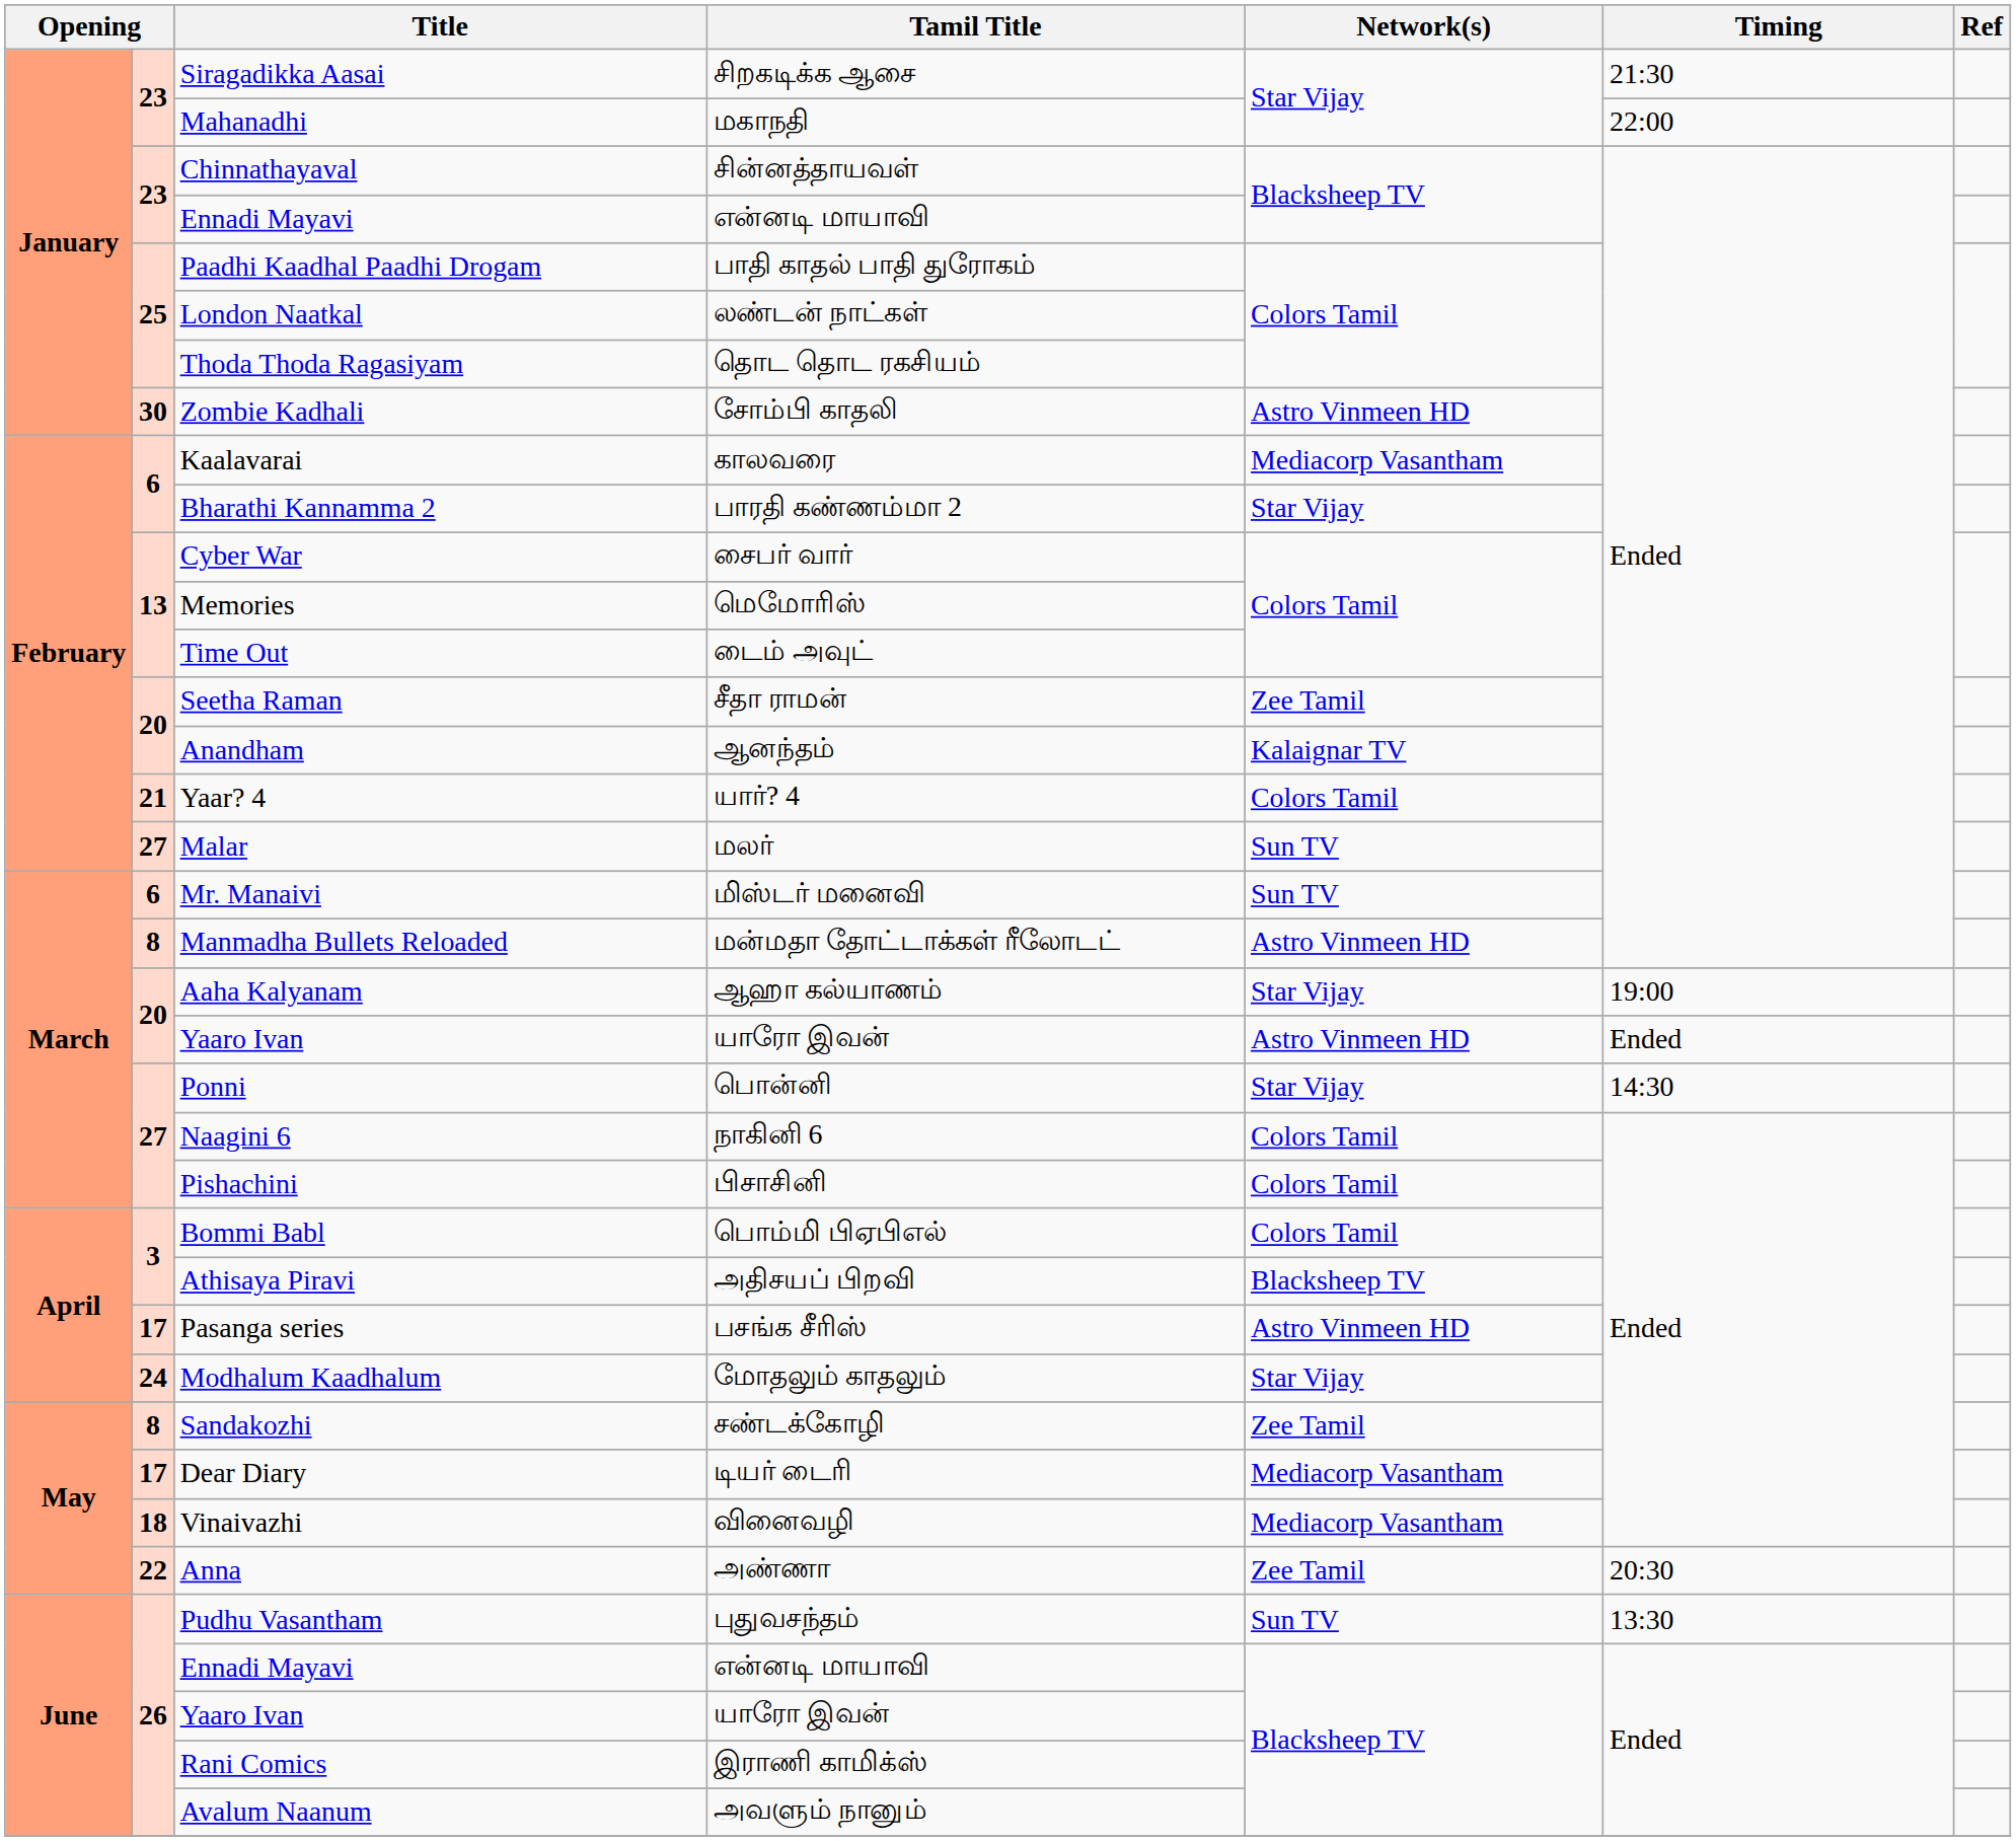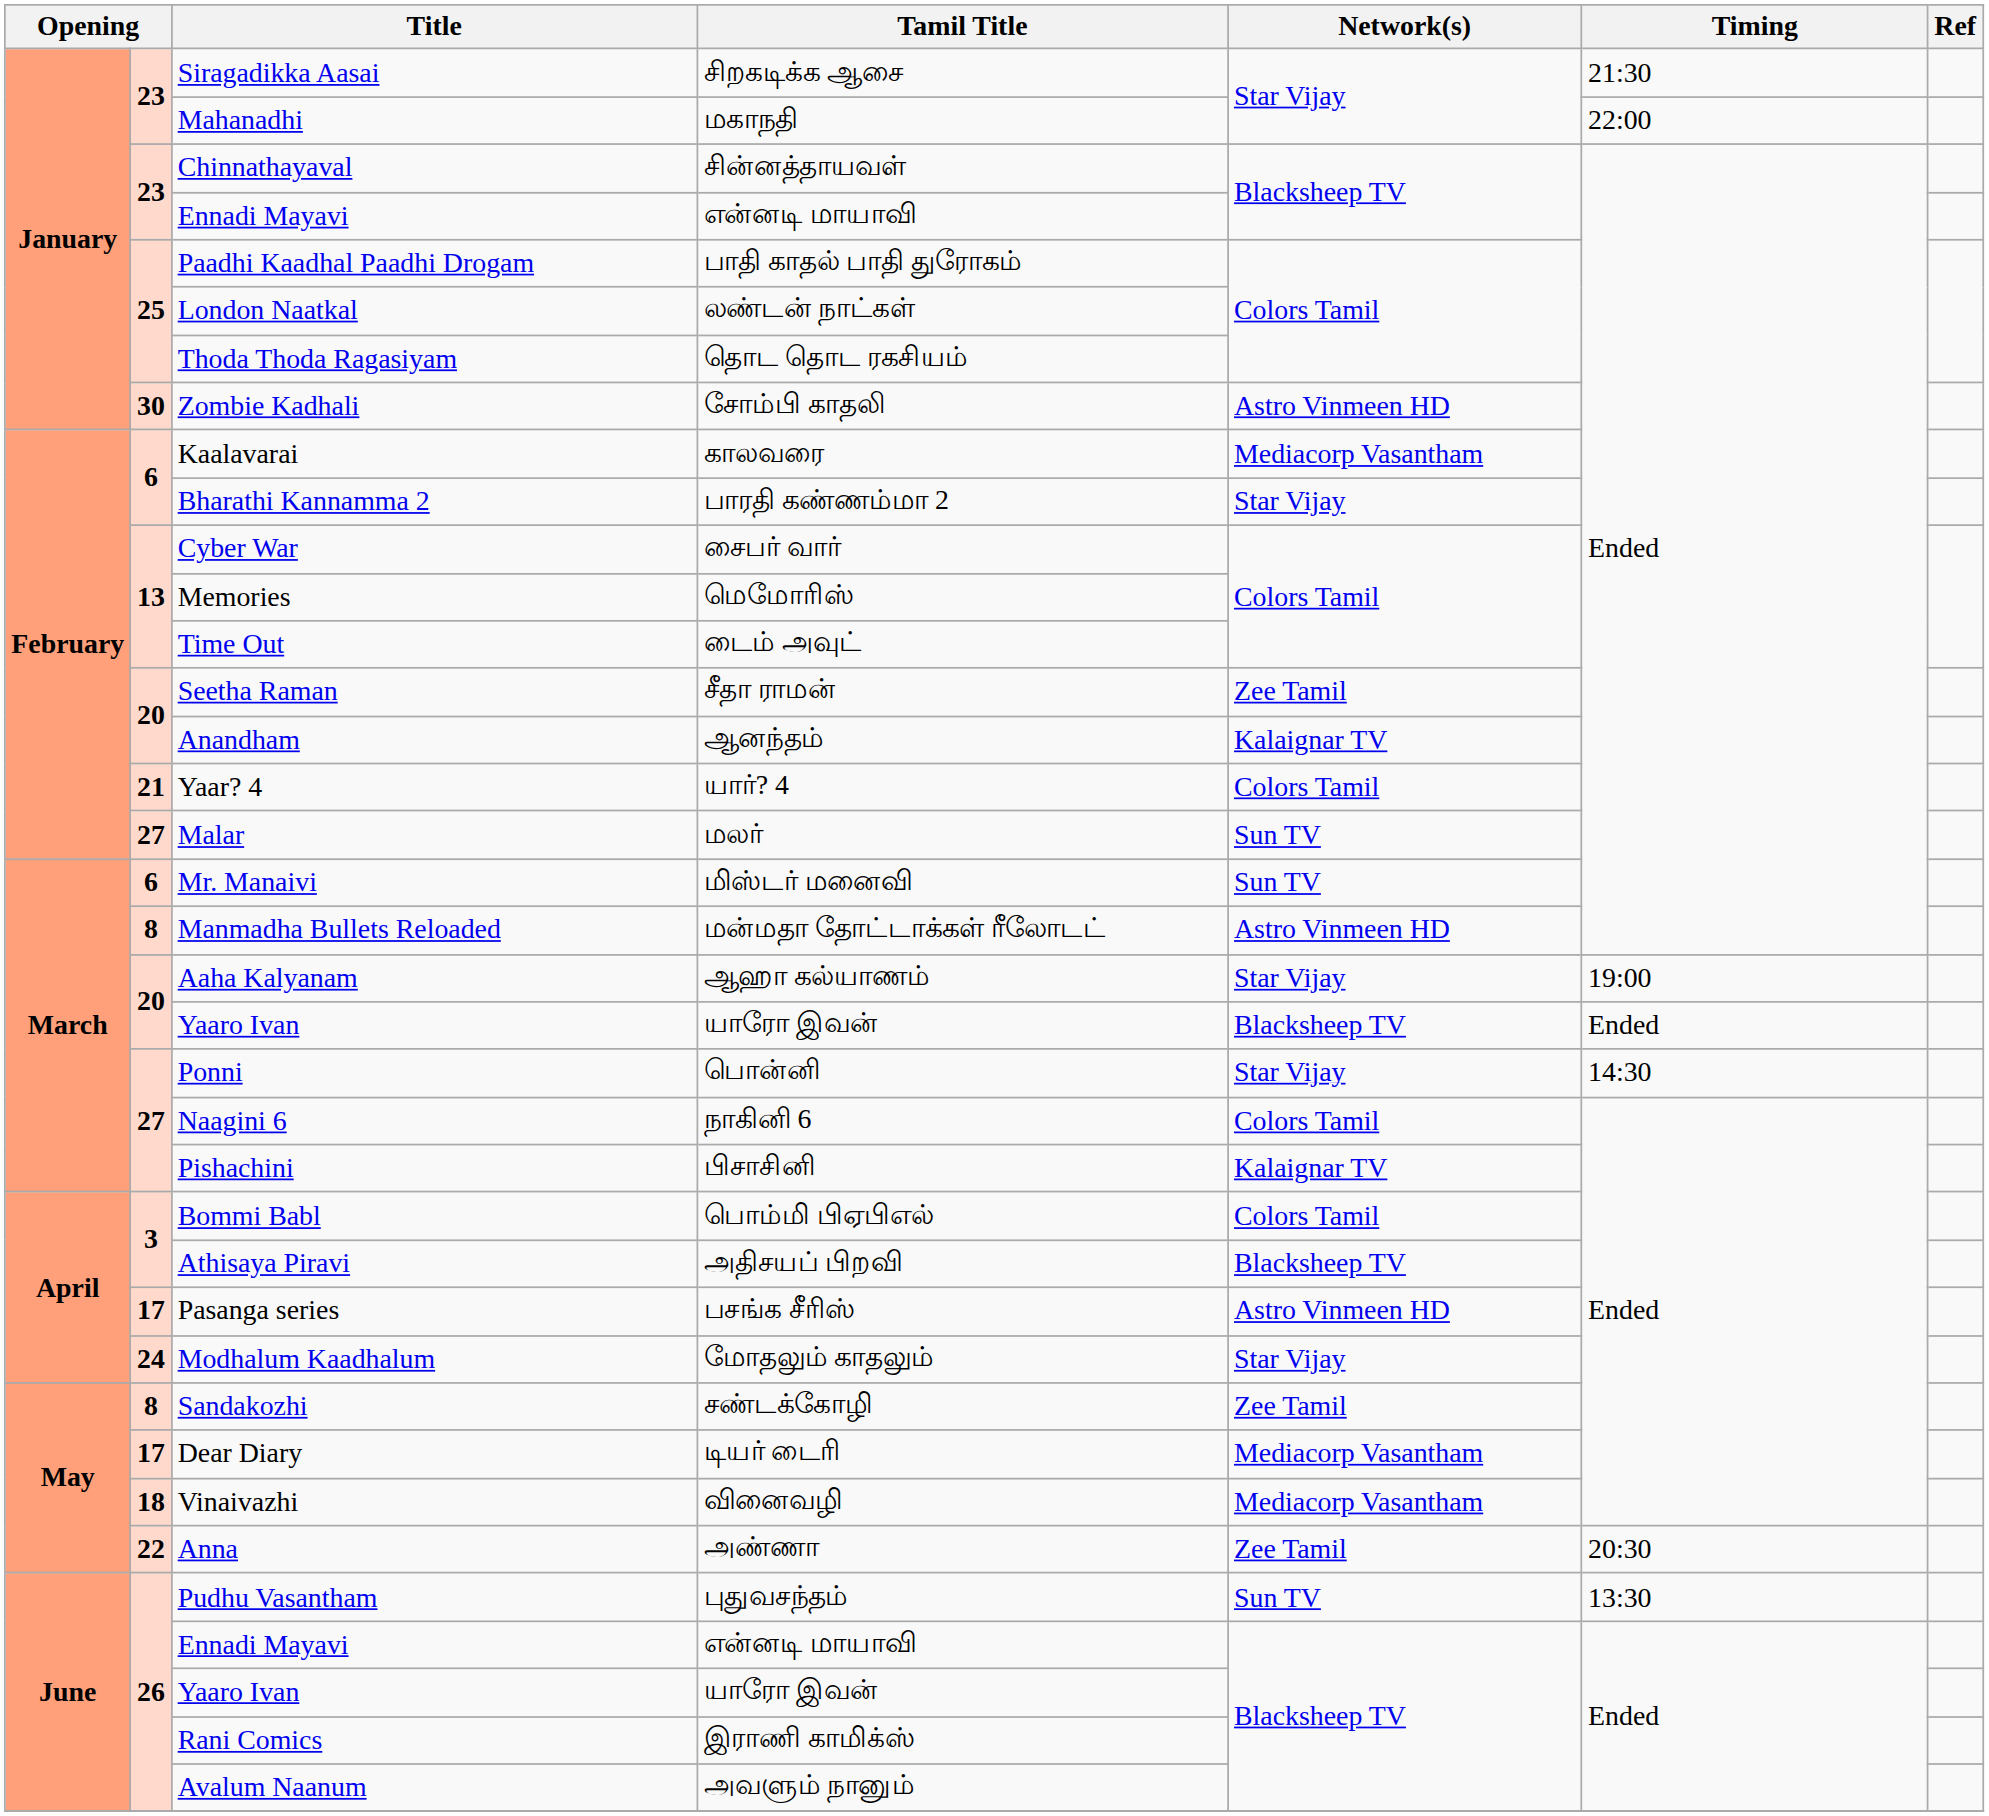20 / Yaaro Ivan | Network(s): Astro Vinmeen HD -> Blacksheep TV
Pishachini | Network(s): Colors Tamil -> Kalaignar TV
